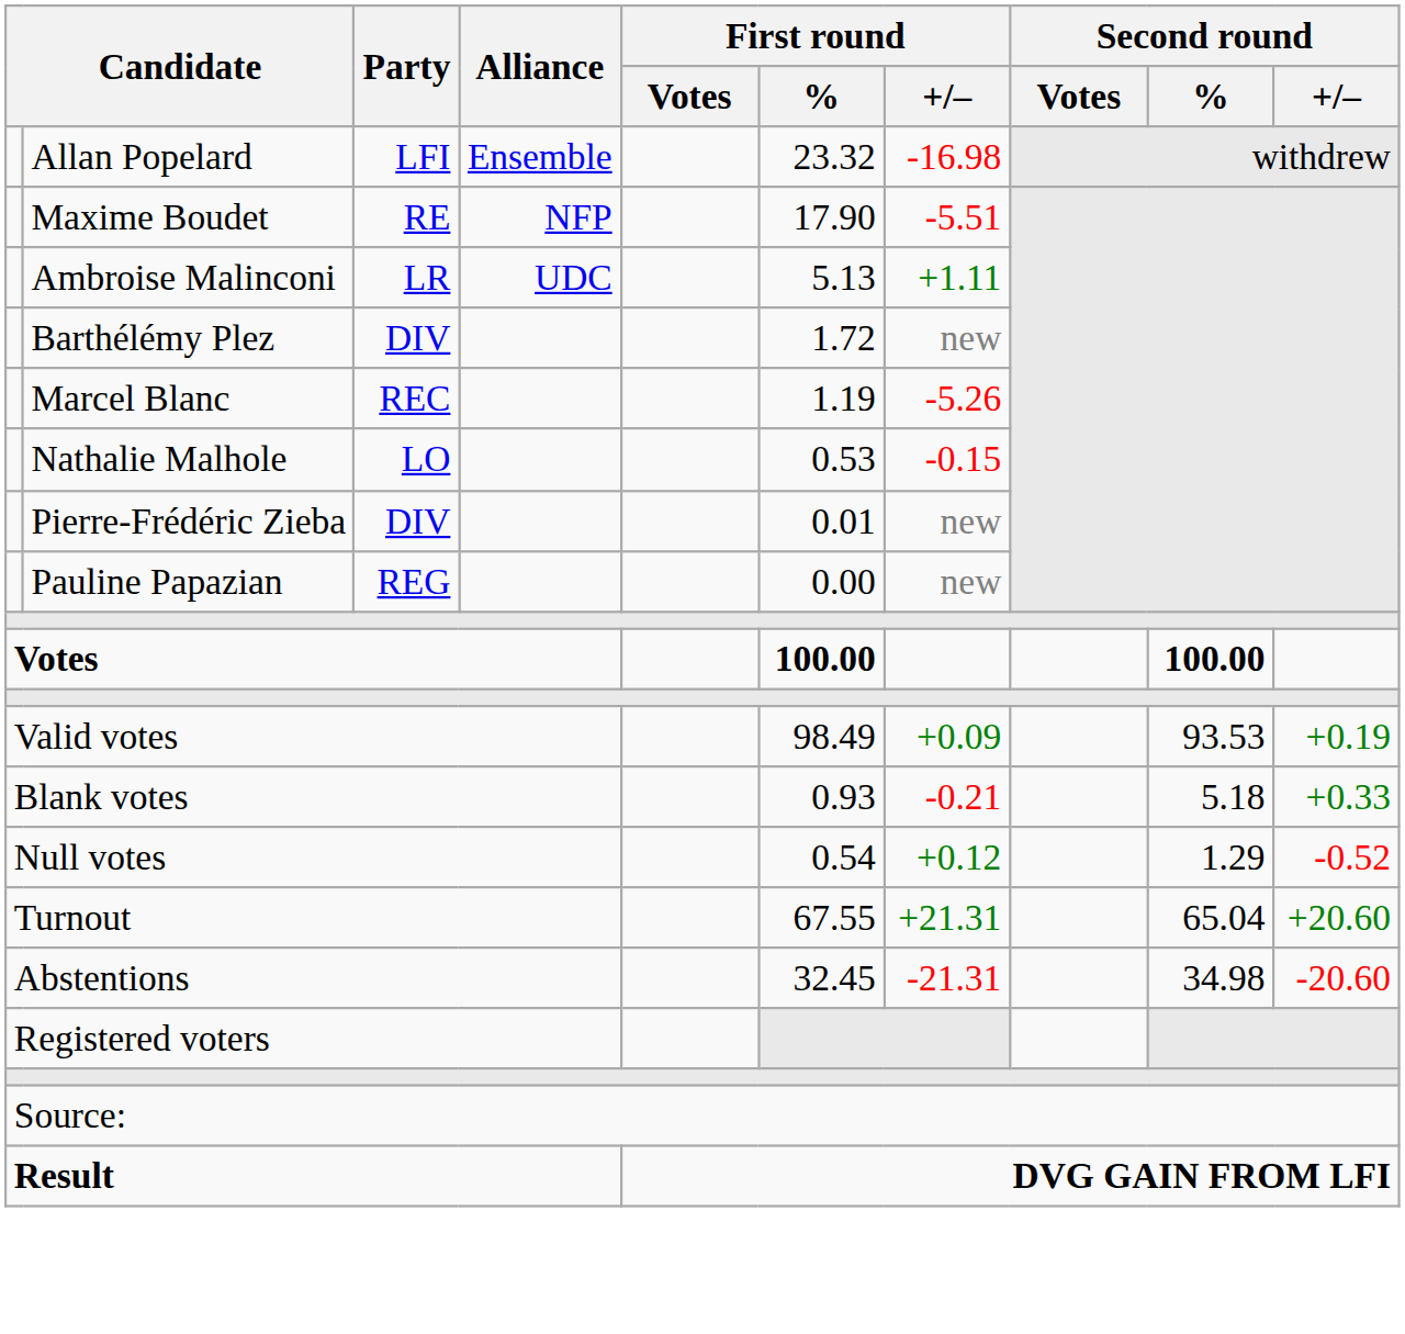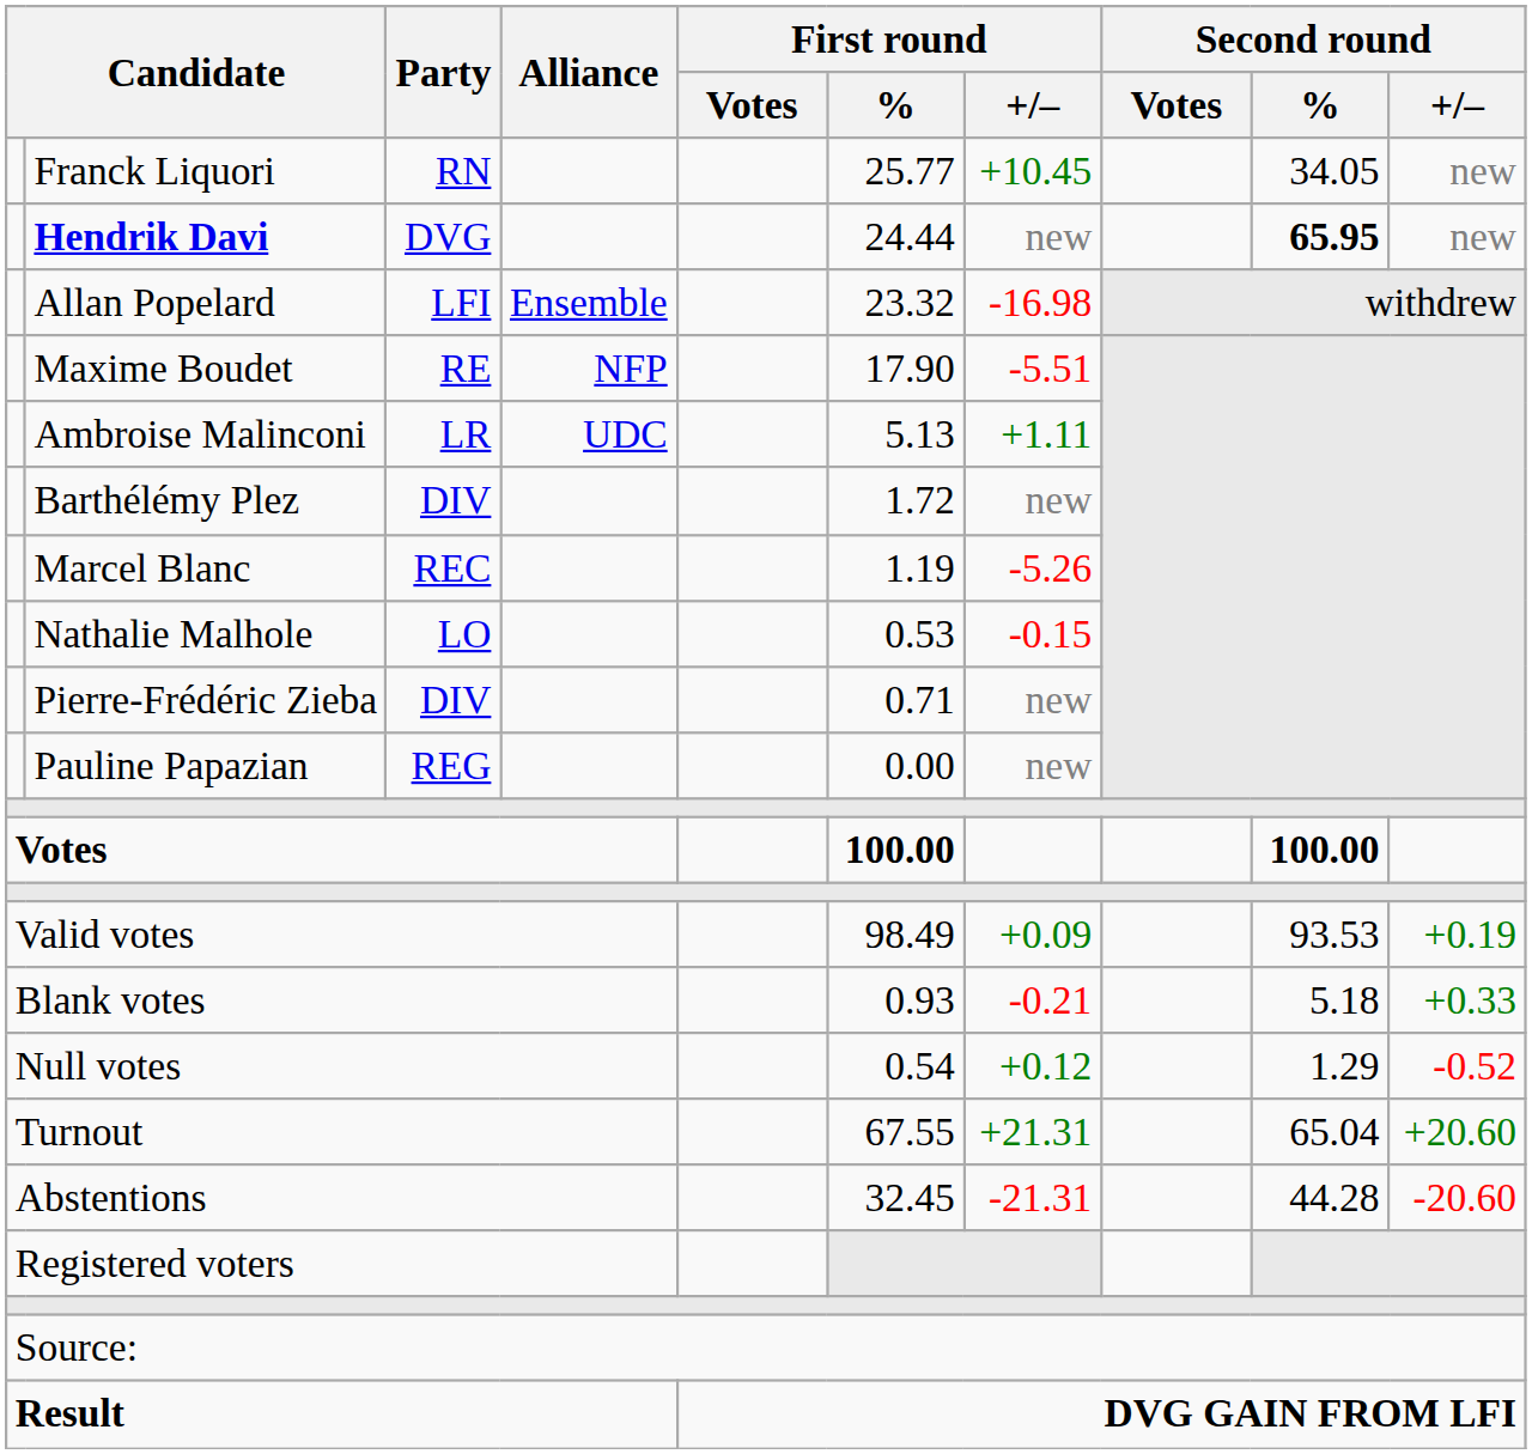+ row: Franck Liquori | RN | 25.77 | +10.45 | 34.05 | new
+ row: Hendrik Davi | DVG | 24.44 | new | 65.95 | new
Pierre-Frédéric Zieba | First round / %: 0.01 -> 0.71
Abstentions | Second round / %: 34.98 -> 44.28
